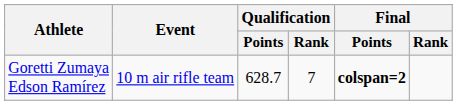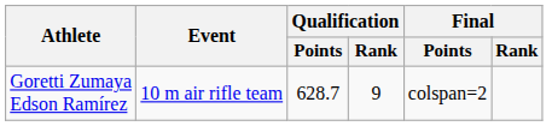Goretti Zumaya Edson Ramírez | Qualification / Rank: 7 -> 9
Goretti Zumaya Edson Ramírez | Final / Points: bold -> normal
